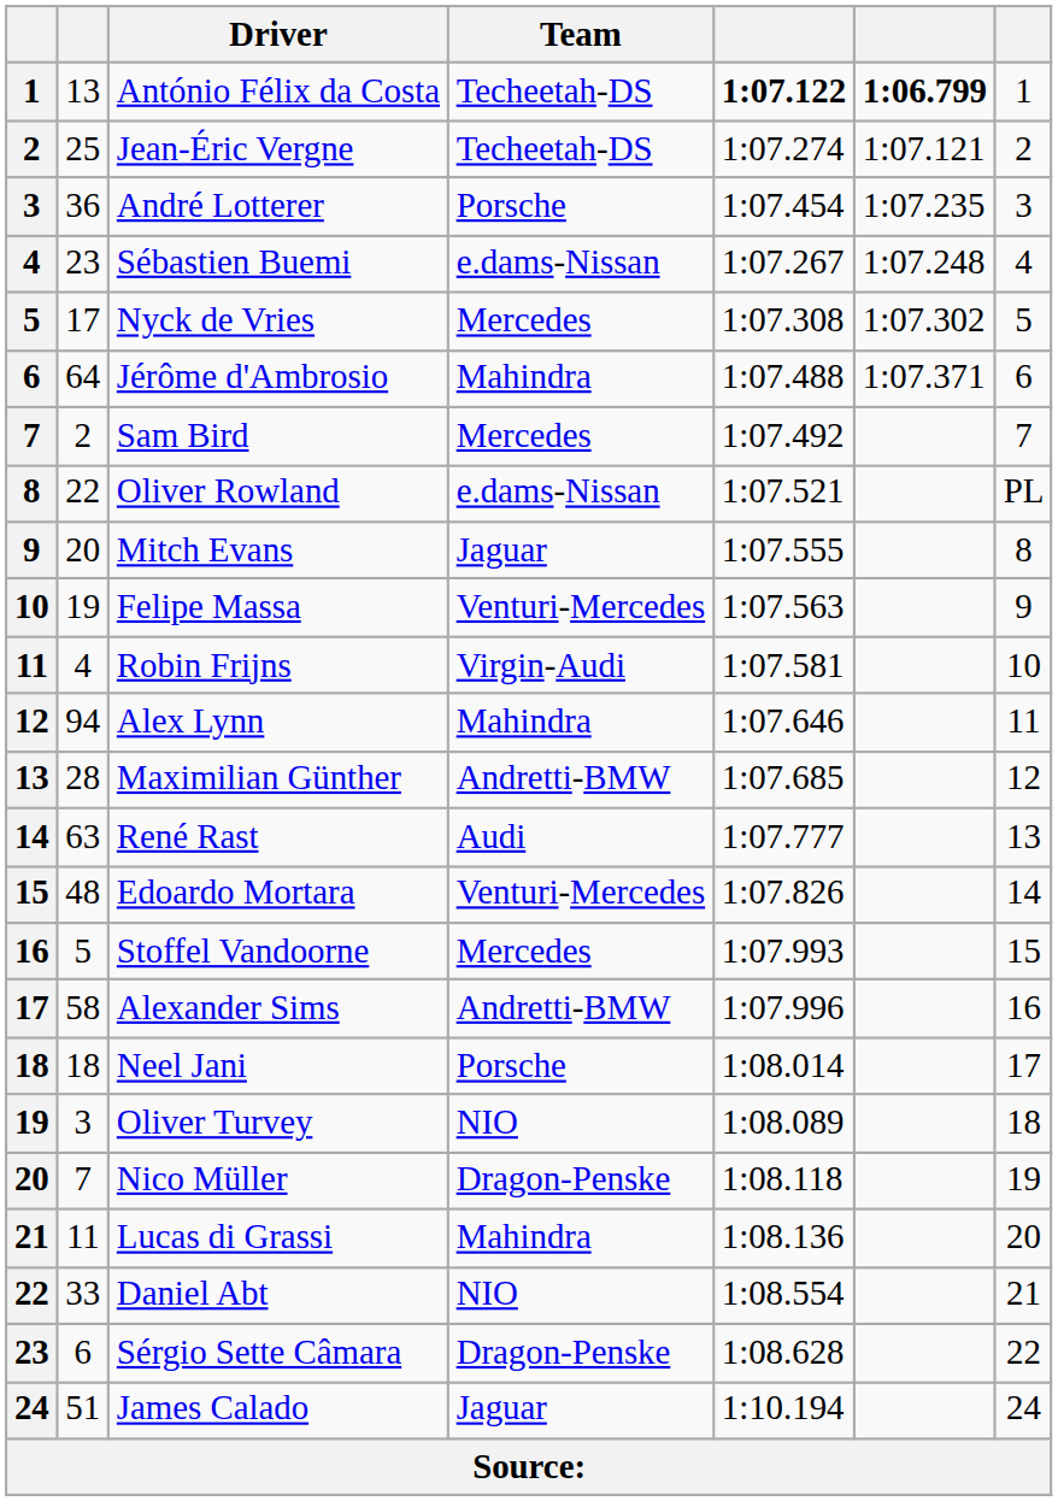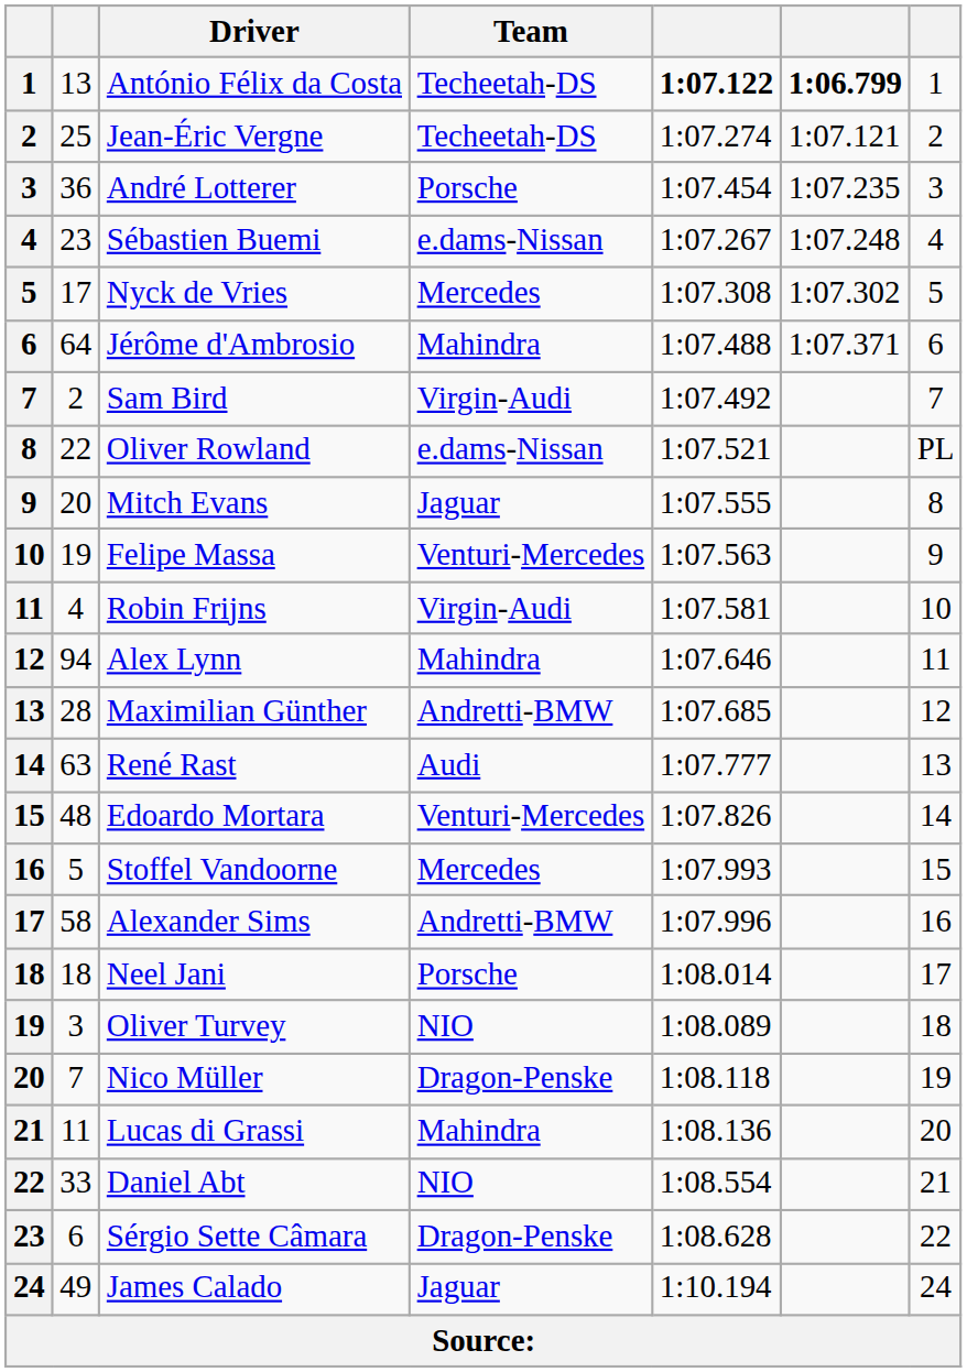Sam Bird | Team: Mercedes -> Virgin-Audi
James Calado | column 2: 51 -> 49
